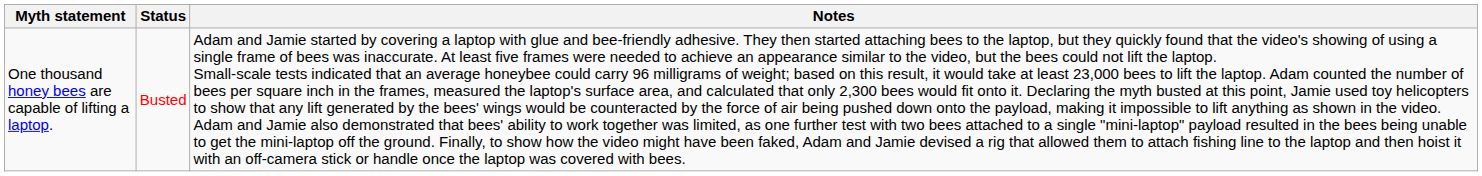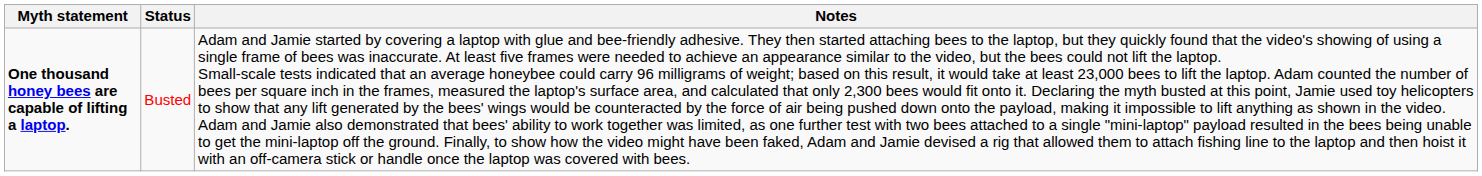row 2 | Myth statement: normal -> bold
